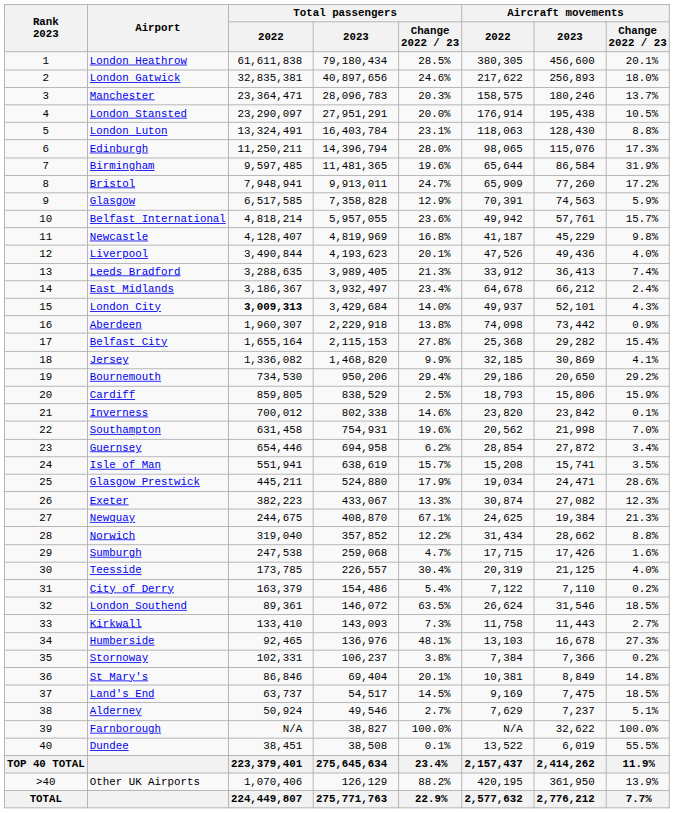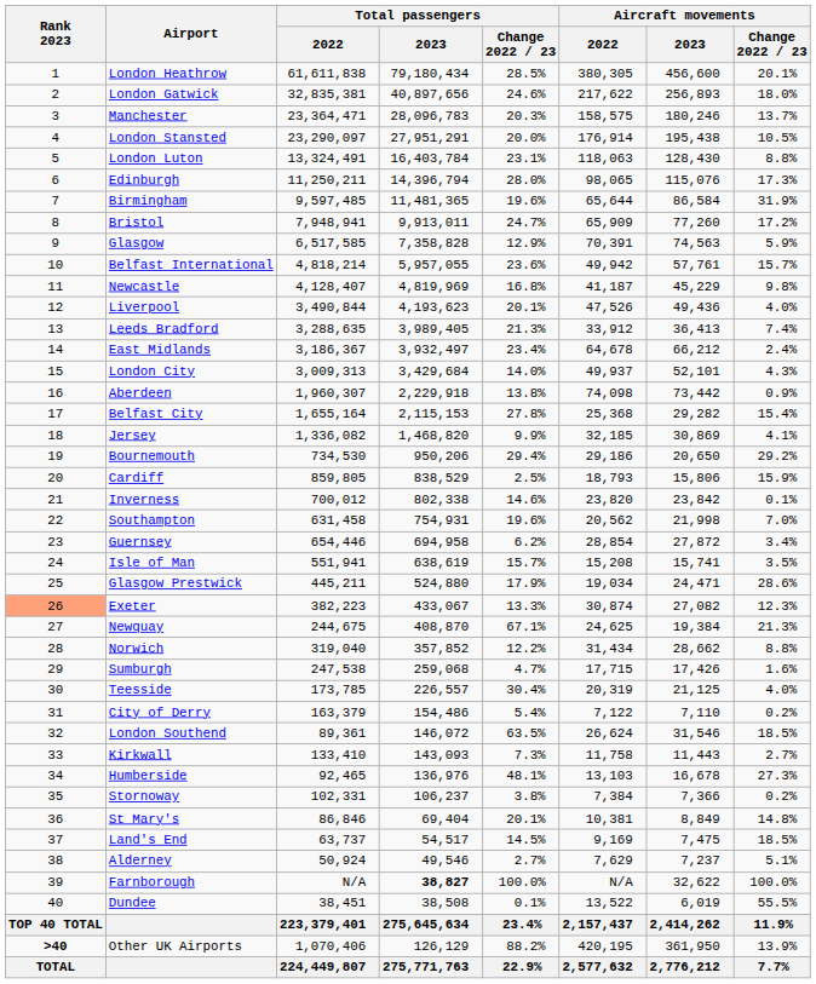London City | Total passengers / 2022: bold -> normal
Exeter | Rank 2023: no background -> lightsalmon background
Farnborough | Total passengers / 2023: normal -> bold
Other UK Airports | Rank 2023: normal -> bold
